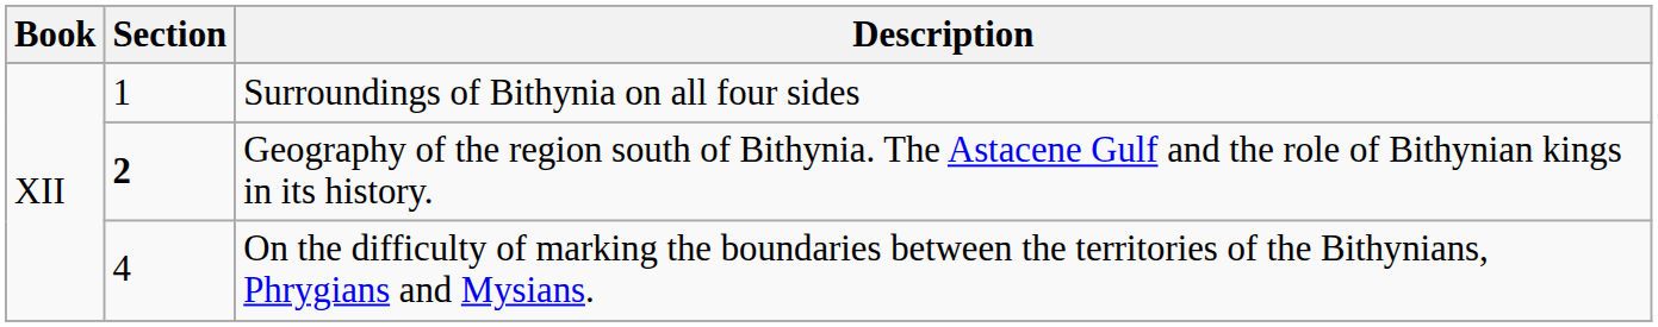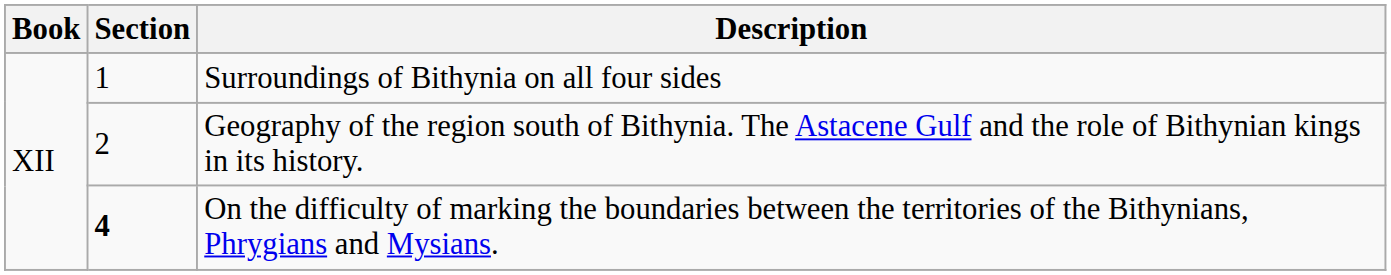row 3 | Section: bold -> normal
row 4 | Section: normal -> bold
